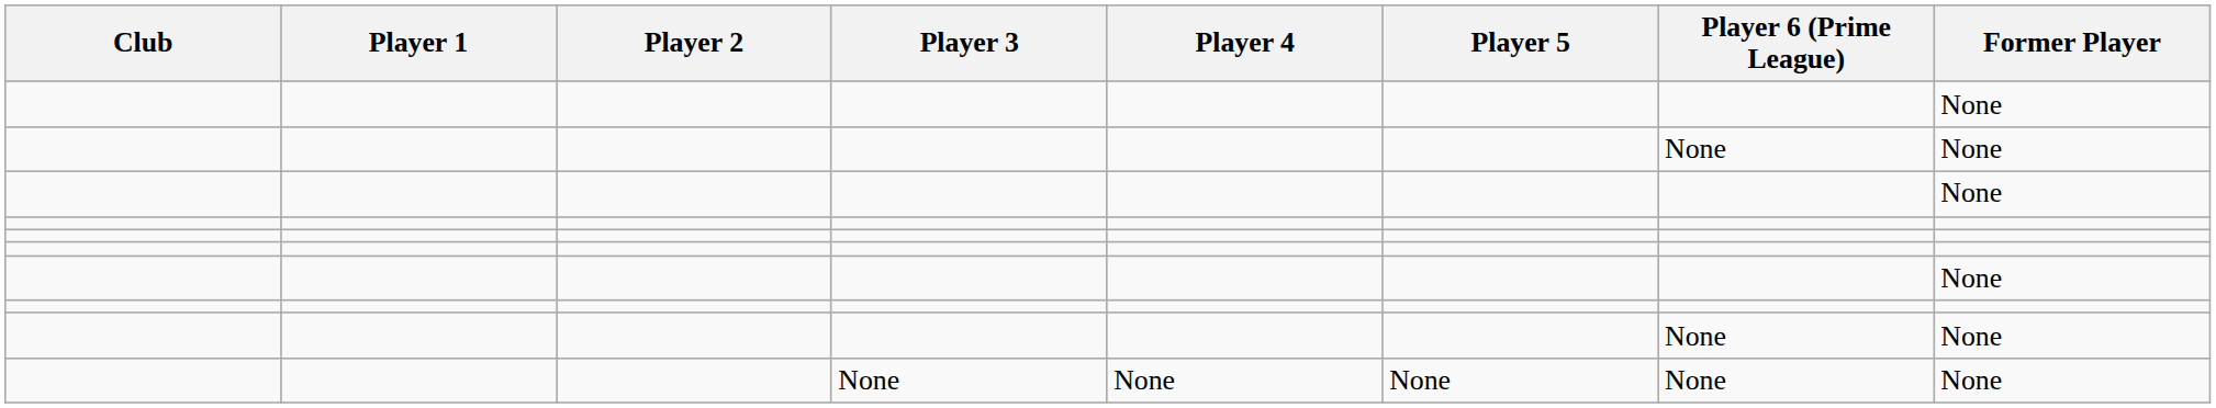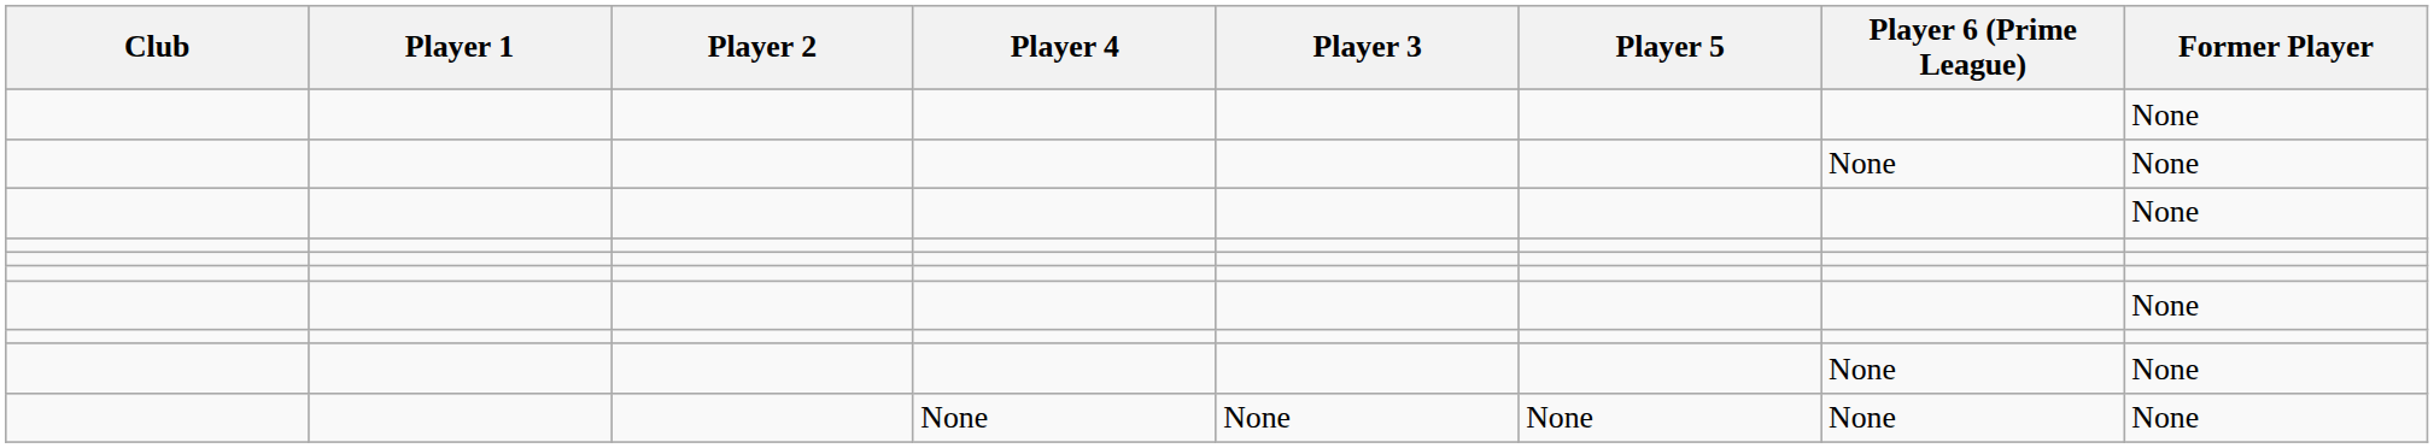columns swapped: Player 3 <-> Player 4
